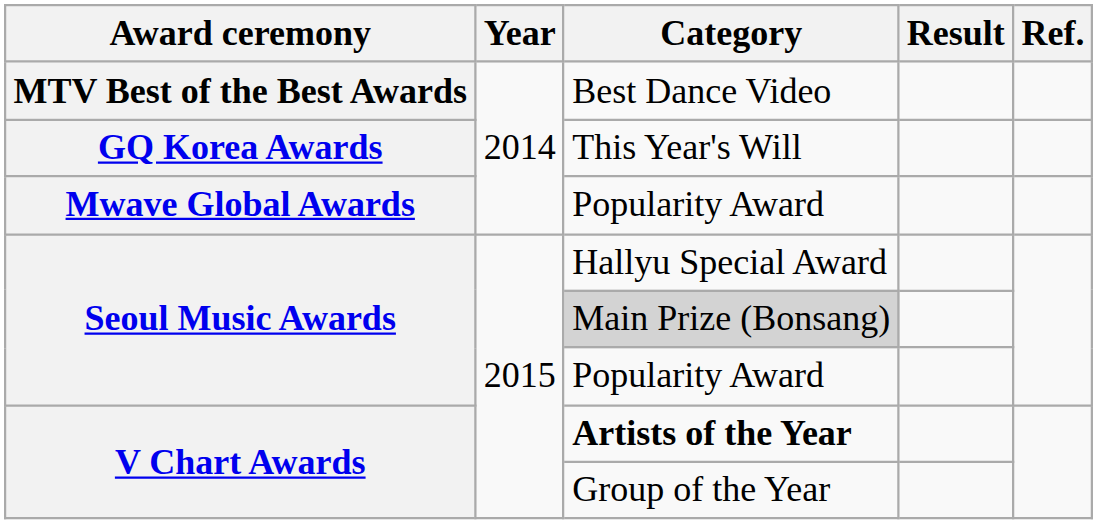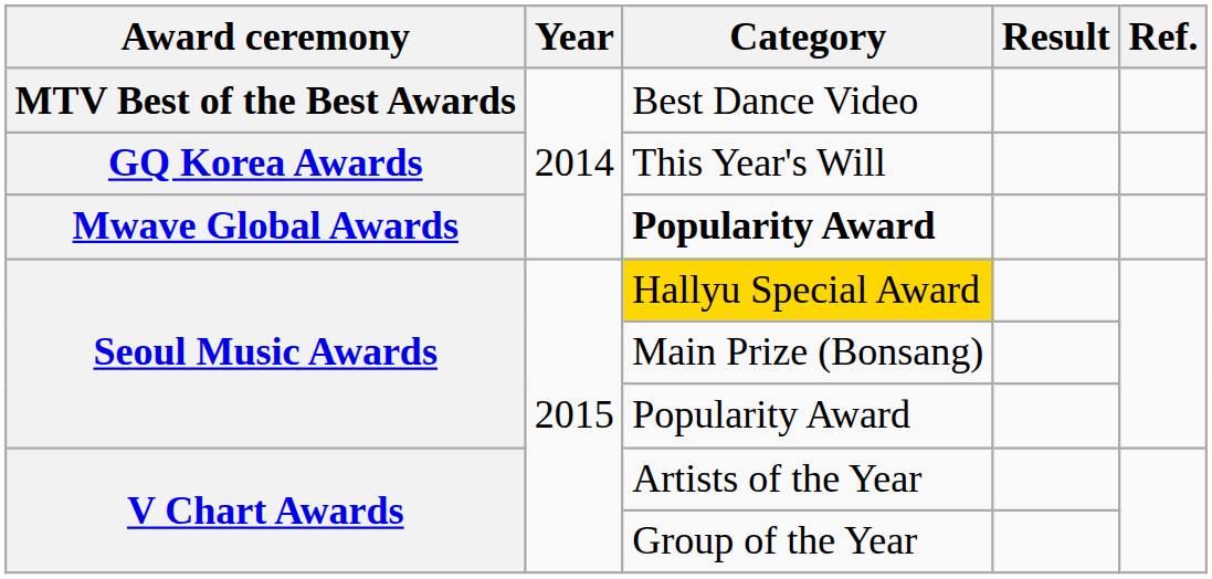Mwave Global Awards / Popularity Award | Category: normal -> bold
Hallyu Special Award | Category: no background -> gold background
Main Prize (Bonsang) | Category: lightgrey background -> no background
Artists of the Year | Category: bold -> normal
